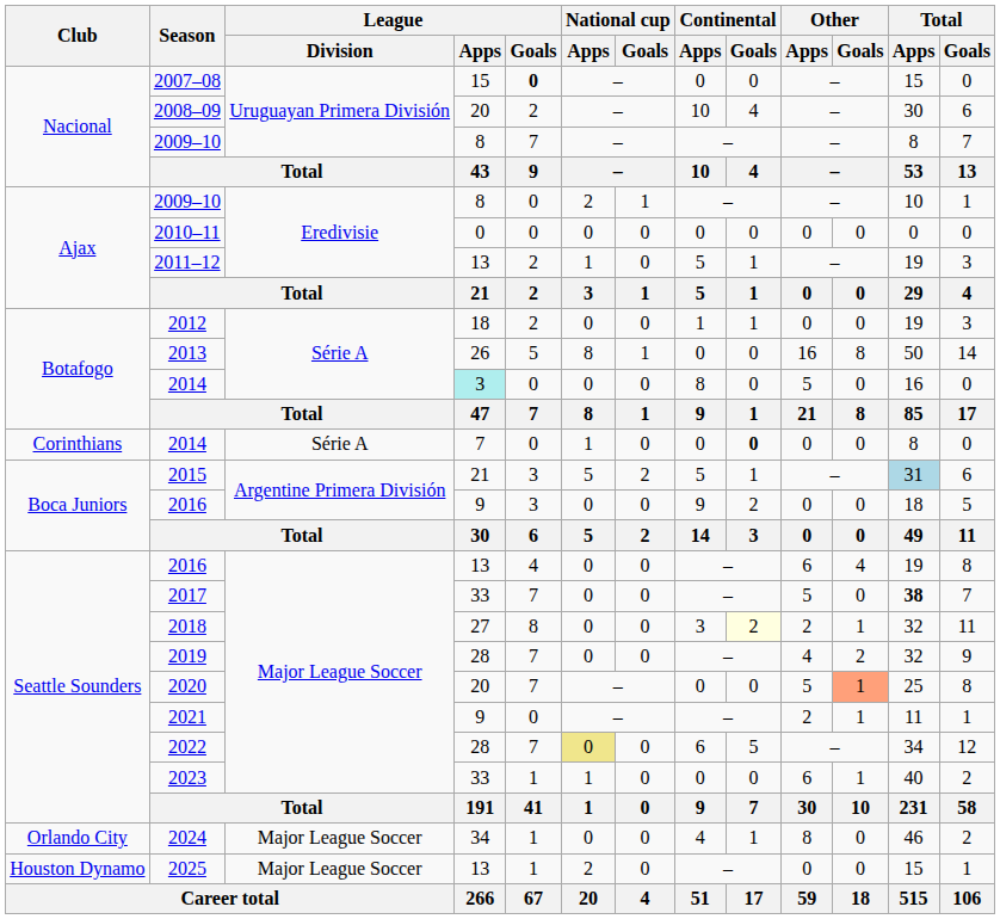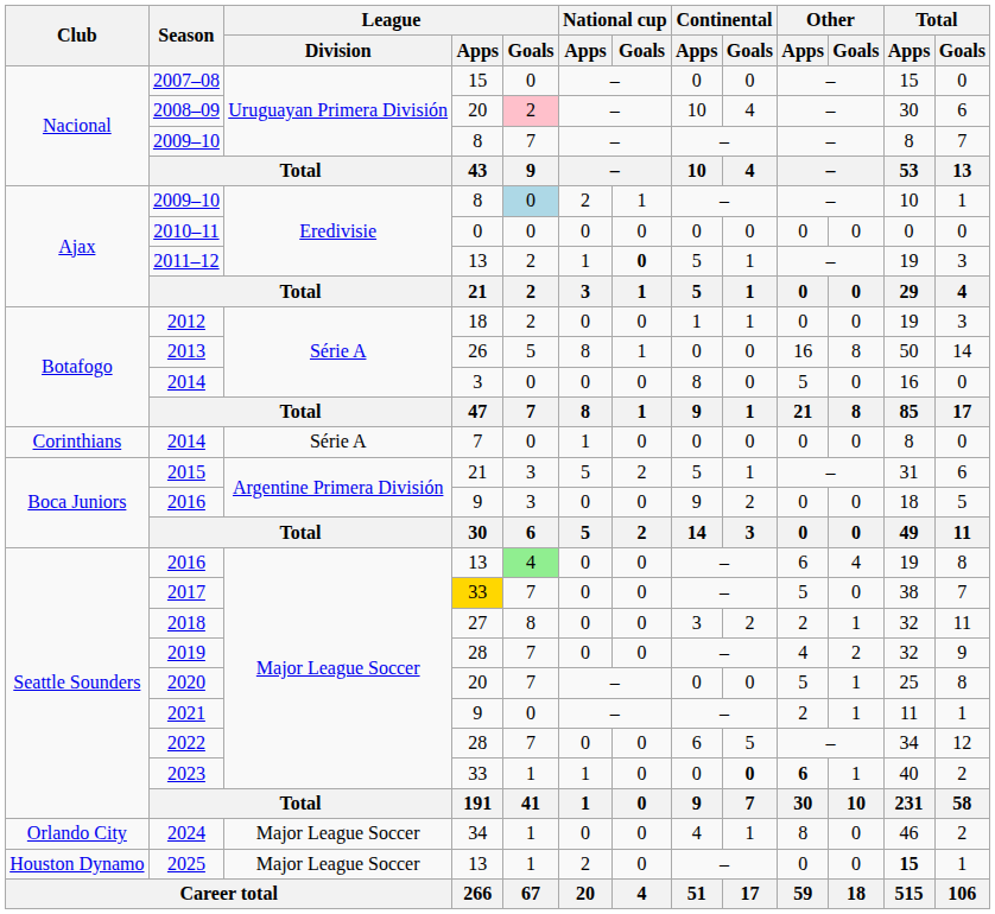2007–08 | League / Goals: bold -> normal
2008–09 | League / Goals: no background -> pink background
Ajax / 2009–10 | League / Goals: no background -> lightblue background
2011–12 | National cup / Goals: normal -> bold
Botafogo / 2014 | League / Apps: paleturquoise background -> no background
Corinthians / 2014 | Continental / Goals: bold -> normal
2015 | Total / Apps: lightblue background -> no background
Seattle Sounders / 2016 | League / Goals: no background -> lightgreen background
2017 | League / Apps: no background -> gold background
2017 | Total / Apps: bold -> normal
2018 | Continental / Goals: lightyellow background -> no background
2020 | Other / Goals: lightsalmon background -> no background
2022 | National cup / Apps: khaki background -> no background
2023 | Continental / Goals: normal -> bold
2023 | Other / Apps: normal -> bold
2025 | Total / Apps: normal -> bold
